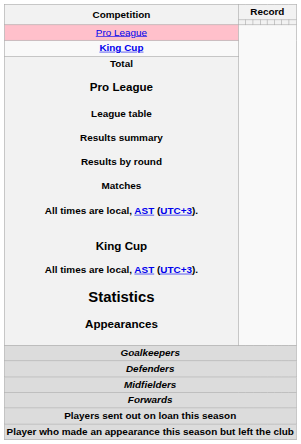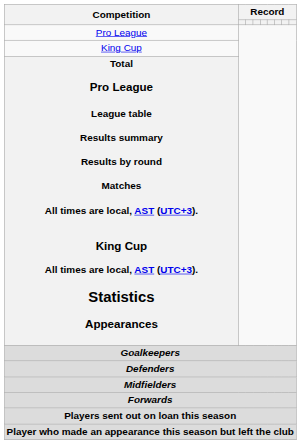Pro League | Competition: pink background -> no background
King Cup | Competition: bold -> normal
